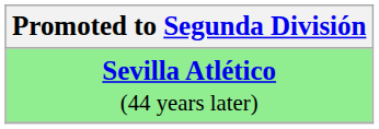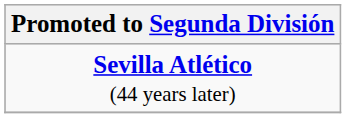Sevilla Atlético (44 years later) | column 1: lightgreen background -> no background
